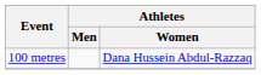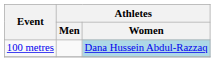100 metres | Athletes / Women: no background -> lightblue background
